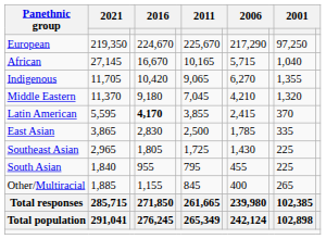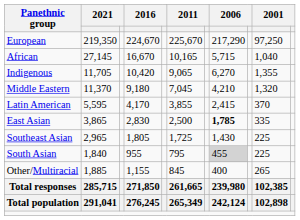Latin American | column 4: bold -> normal
East Asian | column 8: normal -> bold
South Asian | column 8: no background -> lightgrey background
